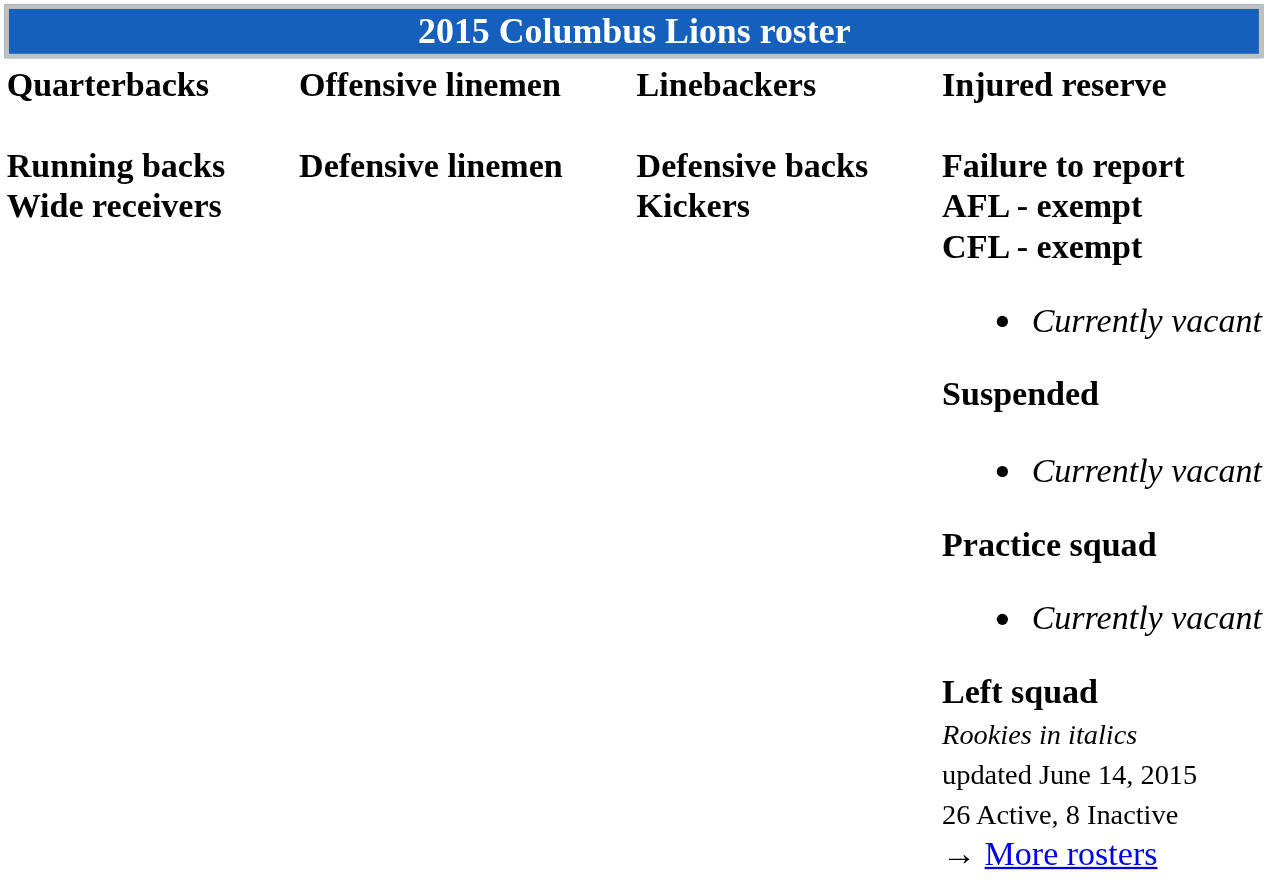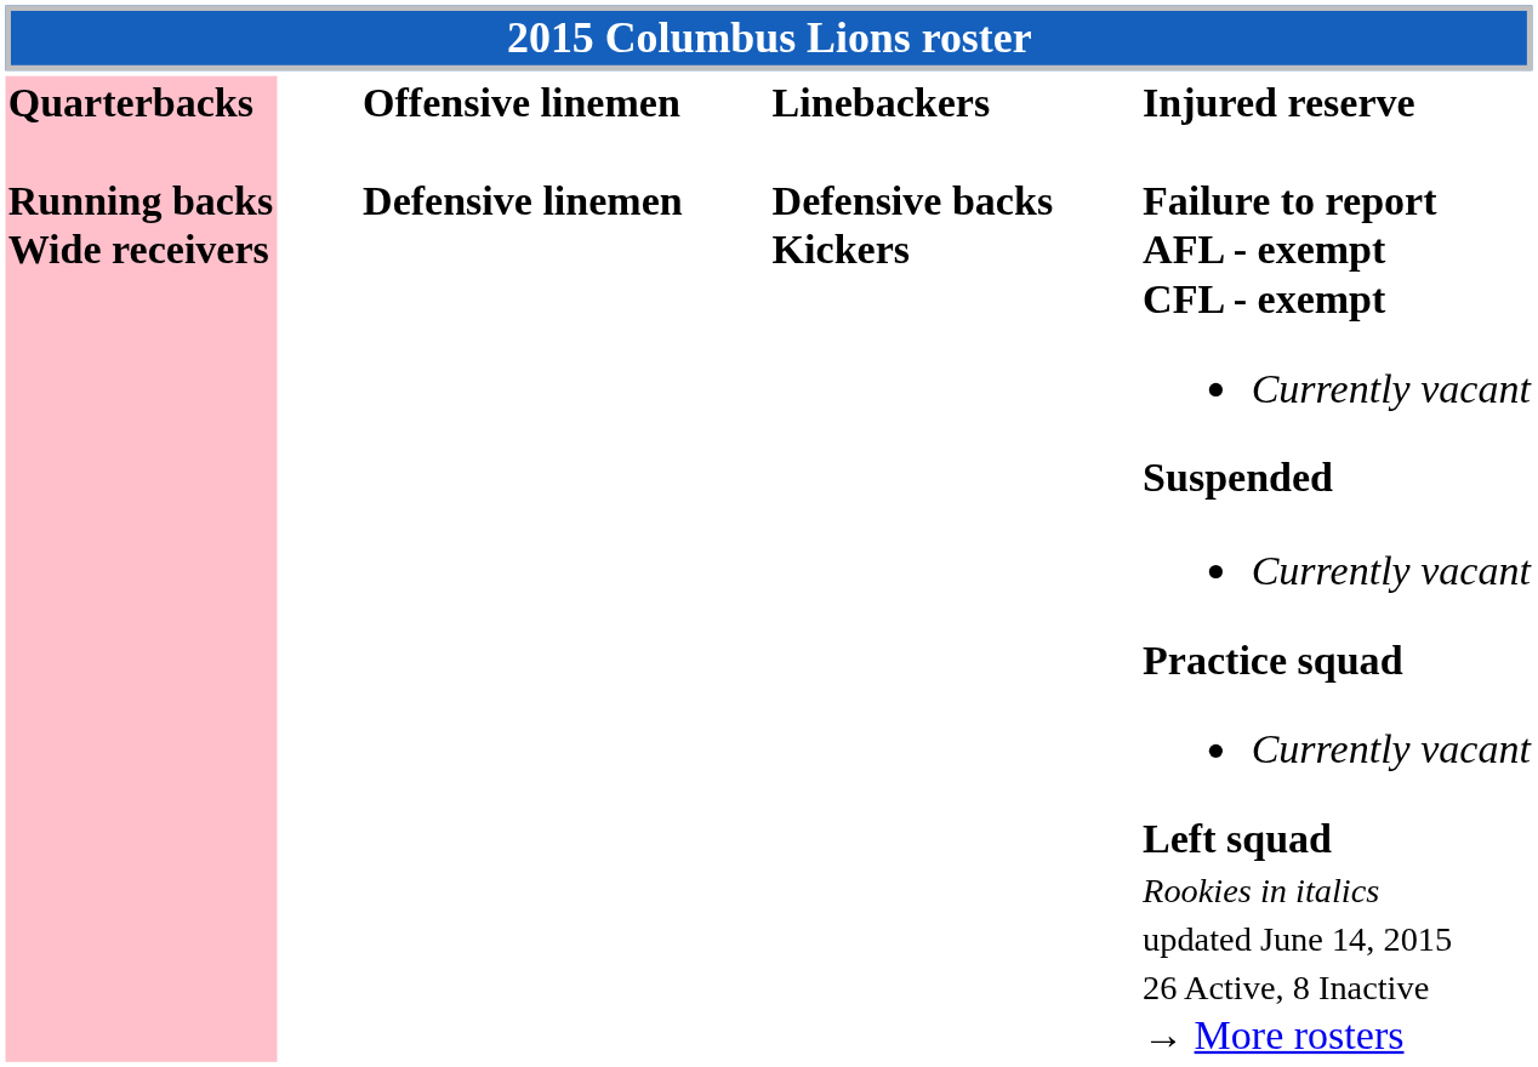Quarterbacks Running backs Wide receivers | column 1: no background -> pink background
